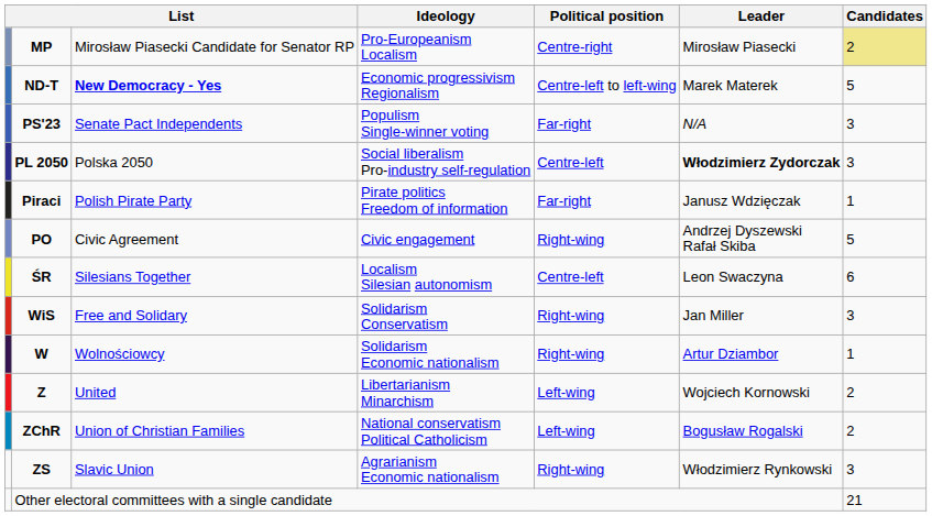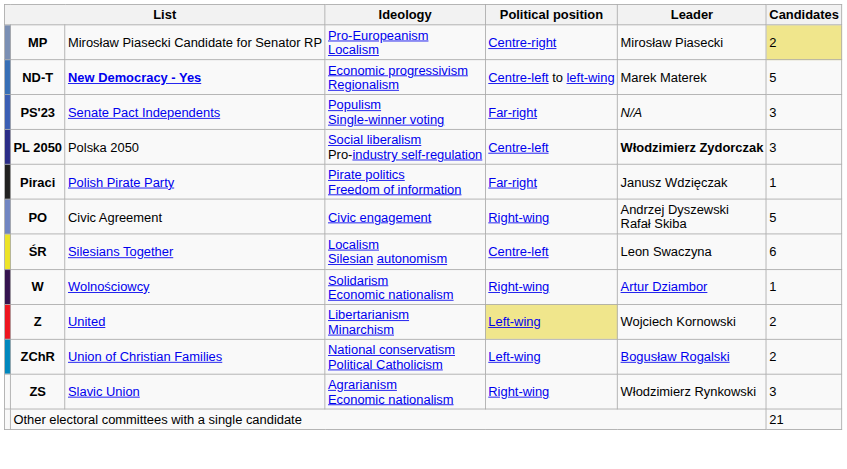- row: WiS | Free and Solidary | Solidarism Conservatism | Right-wing | Jan Miller | 3
Z | Political position: no background -> khaki background
